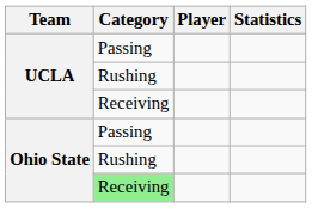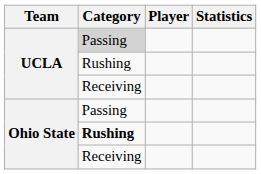UCLA / Passing | Category: no background -> lightgrey background
Ohio State / Rushing | Category: normal -> bold
Ohio State / Receiving | Category: lightgreen background -> no background
